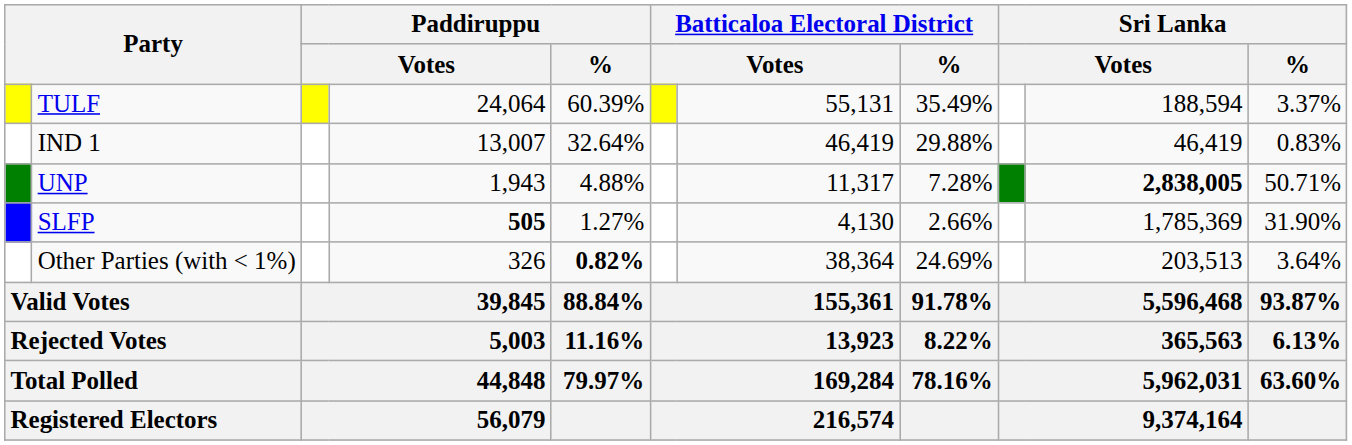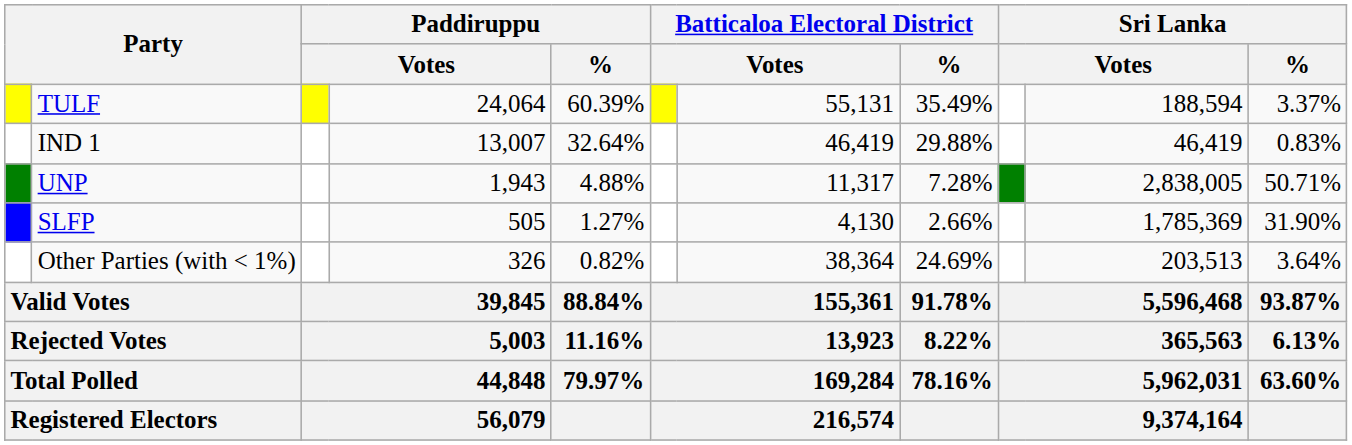UNP | column 10: bold -> normal
SLFP | column 4: bold -> normal
Other Parties (with < 1%) | Paddiruppu / %: bold -> normal
